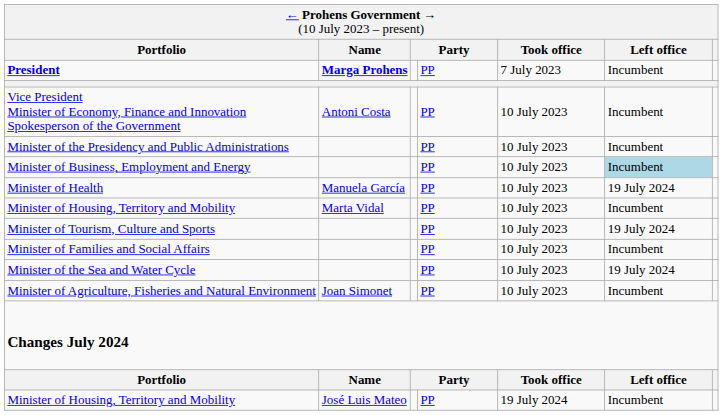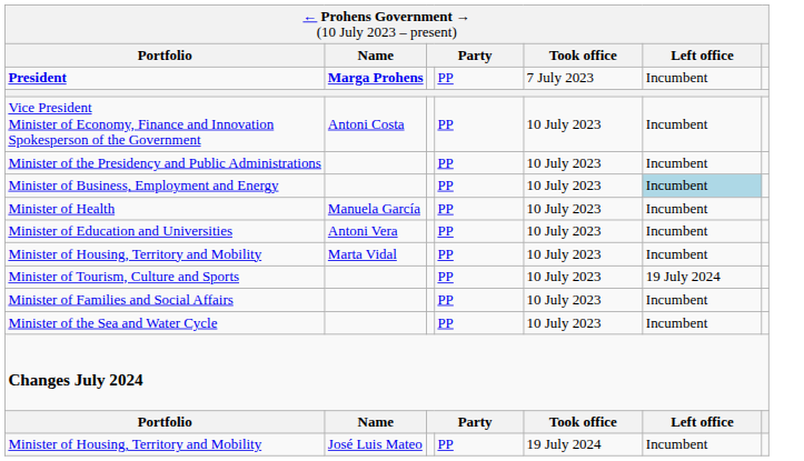Minister of Health | column 6: 19 July 2024 -> Incumbent
+ row: Minister of Education and Universities | Antoni Vera | PP | 10 July 2023 | Incumbent
Minister of the Sea and Water Cycle | column 6: 19 July 2024 -> Incumbent
- row: Minister of Agriculture, Fisheries and Natural Environment | Joan Simonet | PP | 10 July 2023 | Incumbent
